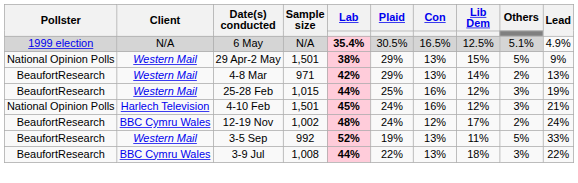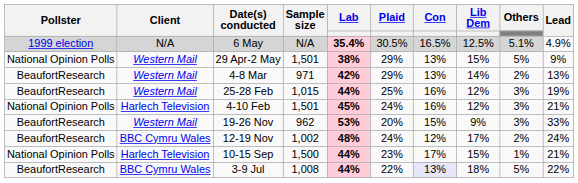+ row: BeaufortResearch | Western Mail | 19-26 Nov | 962 | 53% | 20% | 15% | 9% | 3% | 33%
+ row: National Opinion Polls | Harlech Television | 10-15 Sep | 1,500 | 44% | 23% | 17% | 15% | 1% | 21%
- row: BeaufortResearch | Western Mail | 3-5 Sep | 992 | 52% | 19% | 13% | 11% | 5% | 33%
3-9 Jul | Con: no background -> lavender background
3-9 Jul | Others: 3% -> 5%
